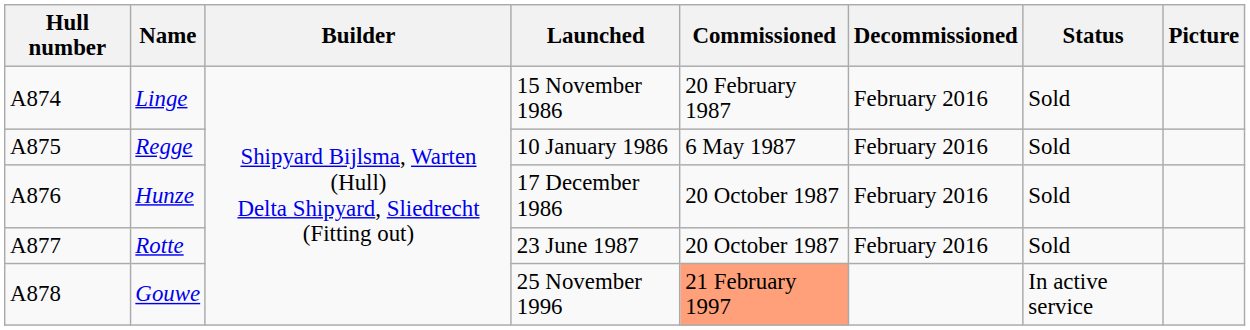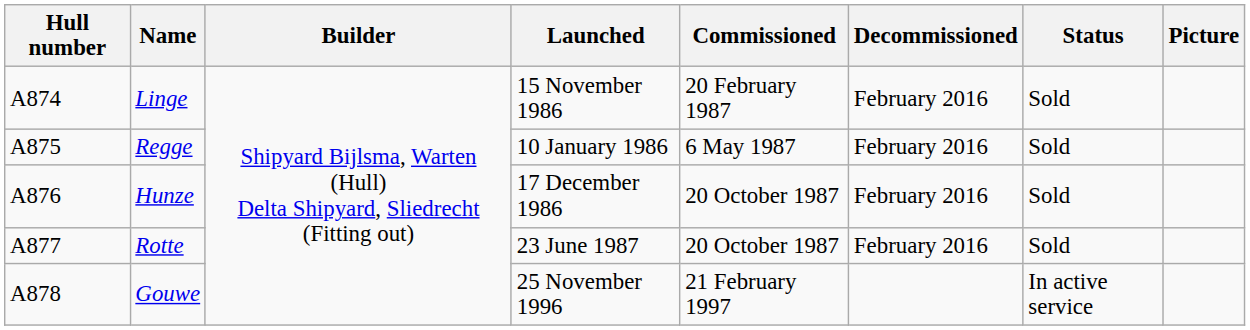Gouwe | Commissioned: lightsalmon background -> no background
